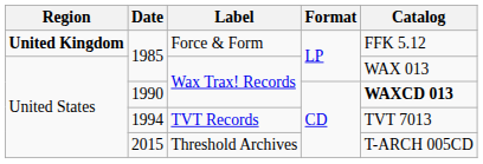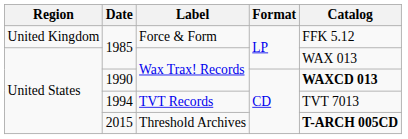1985 / Force & Form | Region: bold -> normal
2015 | Catalog: normal -> bold
